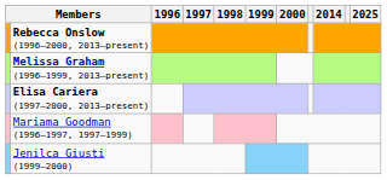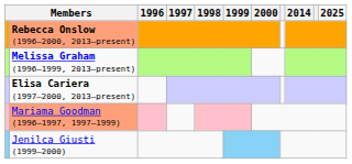Rebecca Onslow (1996–2000, 2013–present) | column 2: no background -> lightsalmon background
Mariama Goodman (1996–1997, 1997–1999) | column 2: no background -> lightsalmon background
